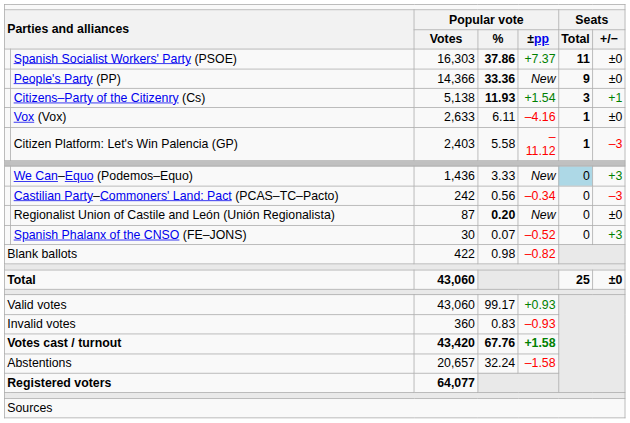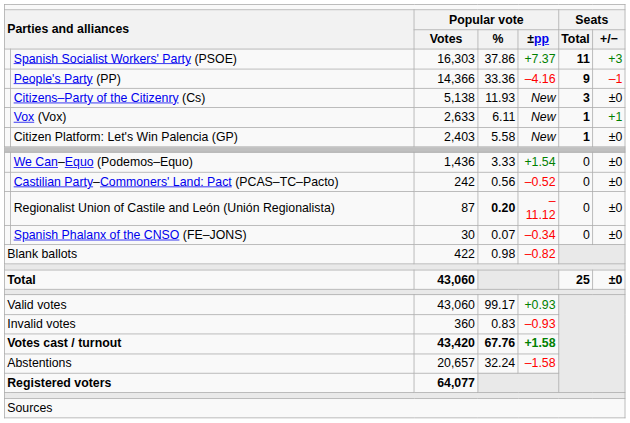Spanish Socialist Workers' Party (PSOE) | column 4: bold -> normal
Spanish Socialist Workers' Party (PSOE) | column 7: ±0 -> +3
People's Party (PP) | column 4: bold -> normal
People's Party (PP) | column 5: New -> –4.16
People's Party (PP) | column 7: ±0 -> –1
Citizens–Party of the Citizenry (Cs) | column 4: bold -> normal
Citizens–Party of the Citizenry (Cs) | column 5: +1.54 -> New
Citizens–Party of the Citizenry (Cs) | column 7: +1 -> ±0
Vox (Vox) | column 5: –4.16 -> New
Vox (Vox) | column 7: ±0 -> +1
Citizen Platform: Let's Win Palencia (GP) | column 5: –11.12 -> New
Citizen Platform: Let's Win Palencia (GP) | column 7: –3 -> ±0
We Can–Equo (Podemos–Equo) | column 5: New -> +1.54
We Can–Equo (Podemos–Equo) | column 6: lightblue background -> no background
We Can–Equo (Podemos–Equo) | column 7: +3 -> ±0
Castilian Party–Commoners' Land: Pact (PCAS–TC–Pacto) | column 5: –0.34 -> –0.52
Castilian Party–Commoners' Land: Pact (PCAS–TC–Pacto) | column 7: –3 -> ±0
Regionalist Union of Castile and León (Unión Regionalista) | column 5: New -> –11.12
Spanish Phalanx of the CNSO (FE–JONS) | column 5: –0.52 -> –0.34
Spanish Phalanx of the CNSO (FE–JONS) | column 7: +3 -> ±0
